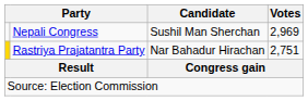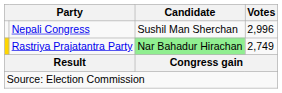Nepali Congress | Votes: 2,969 -> 2,996
Rastriya Prajatantra Party | Candidate: no background -> lightgreen background
Rastriya Prajatantra Party | Votes: 2,751 -> 2,749
